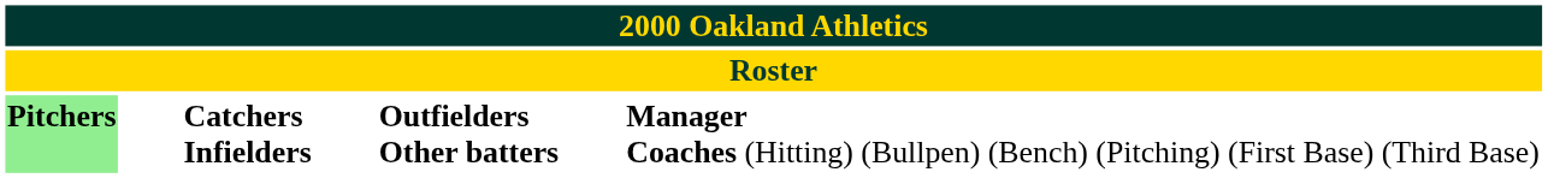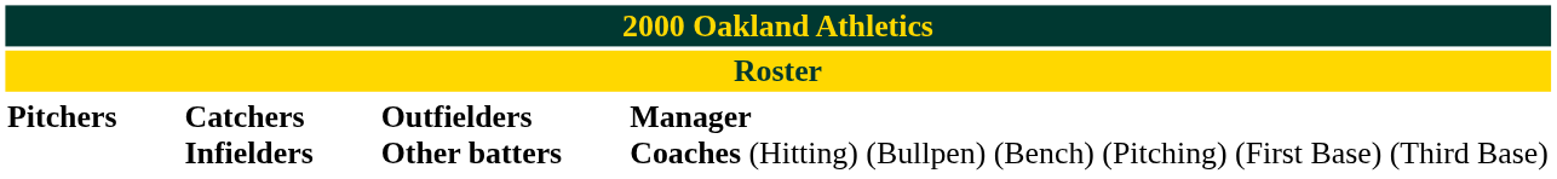Pitchers | column 1: lightgreen background -> no background
